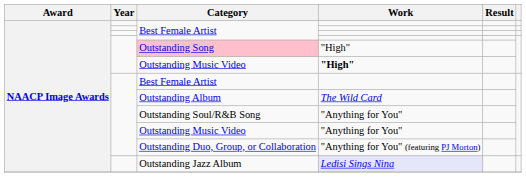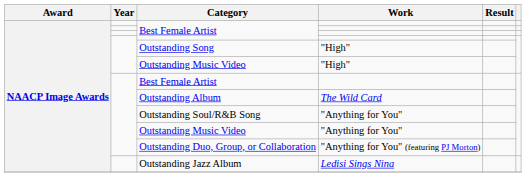Outstanding Song | Category: pink background -> no background
Outstanding Music Video / "High" | Work: bold -> normal
Outstanding Jazz Album | Work: lavender background -> no background
